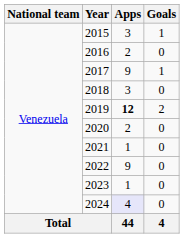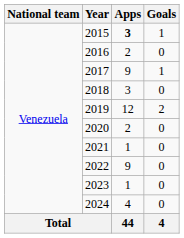2015 | Apps: normal -> bold
2019 | Apps: bold -> normal
2024 | Apps: lavender background -> no background
